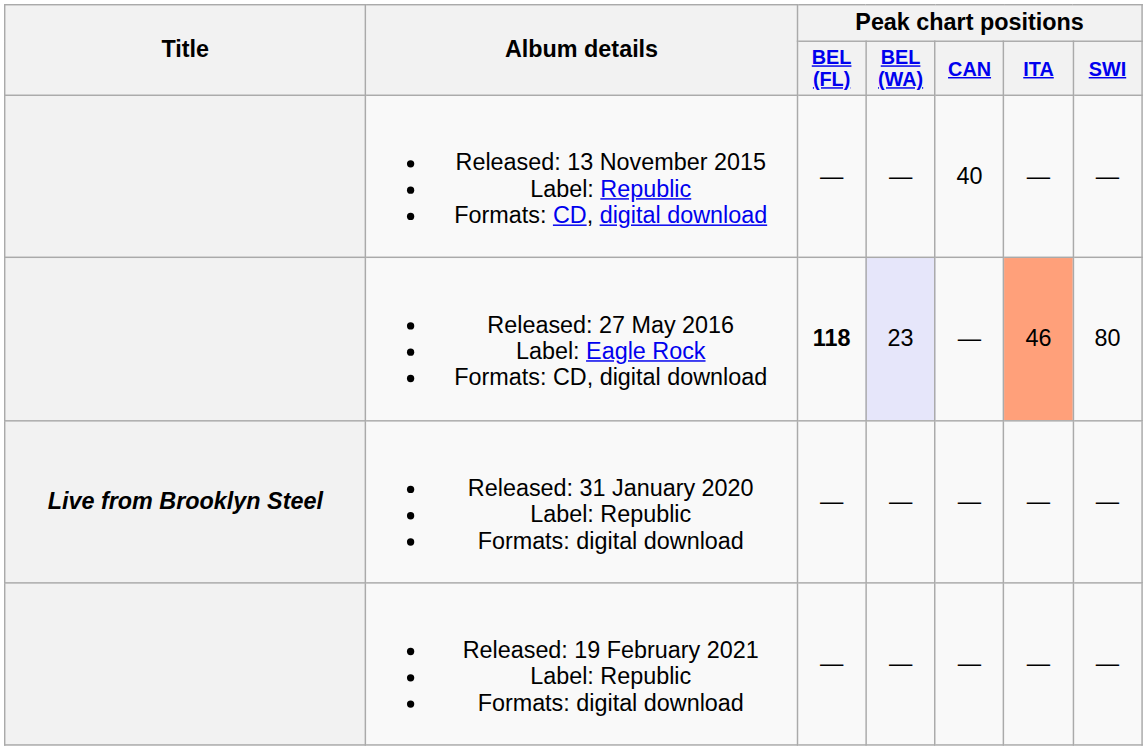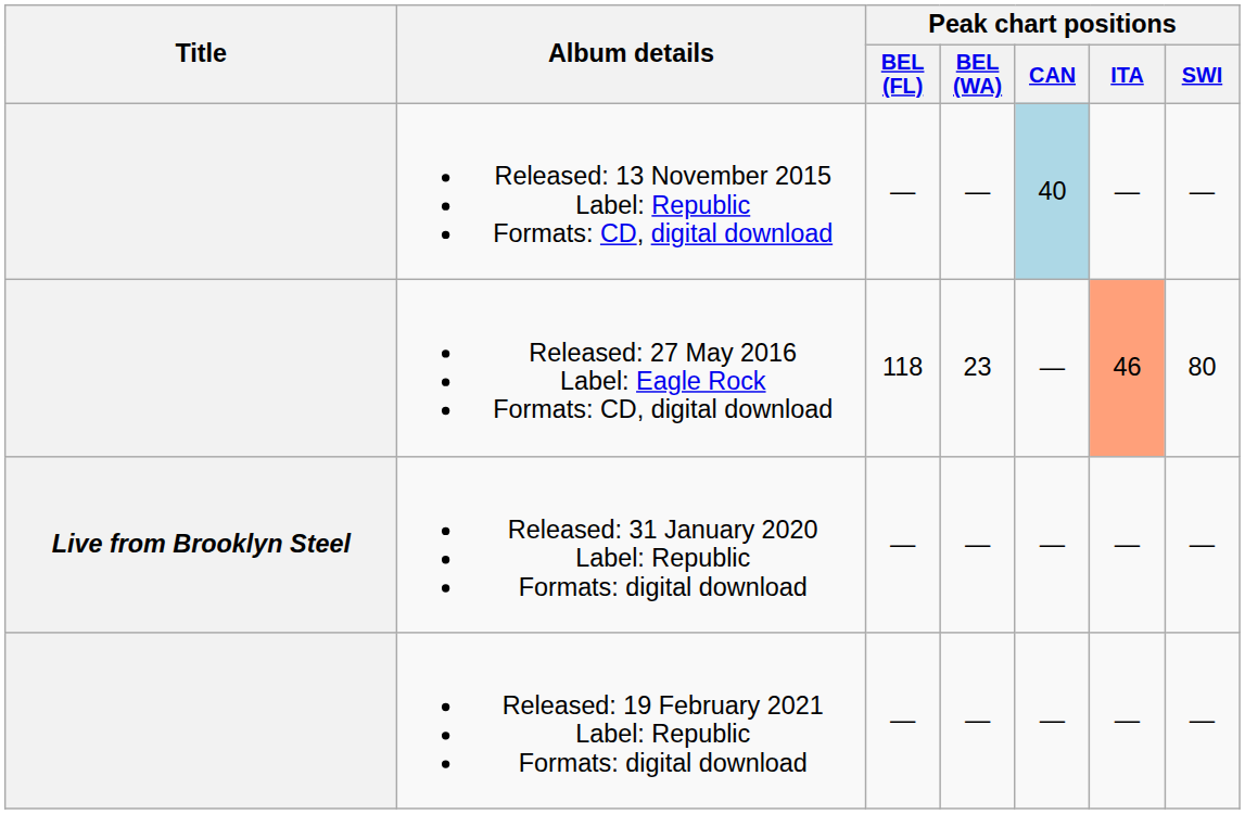row 3 | Peak chart positions / CAN: no background -> lightblue background
row 4 | Peak chart positions / BEL (FL): bold -> normal
row 4 | Peak chart positions / BEL (WA): lavender background -> no background
